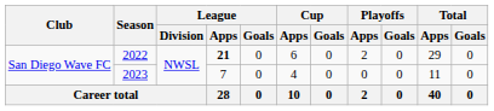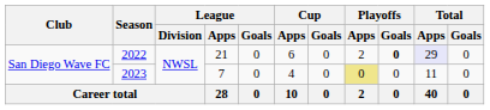2022 | League / Apps: bold -> normal
2022 | Playoffs / Goals: normal -> bold
2022 | Total / Apps: no background -> lavender background
2023 | Playoffs / Apps: no background -> khaki background
